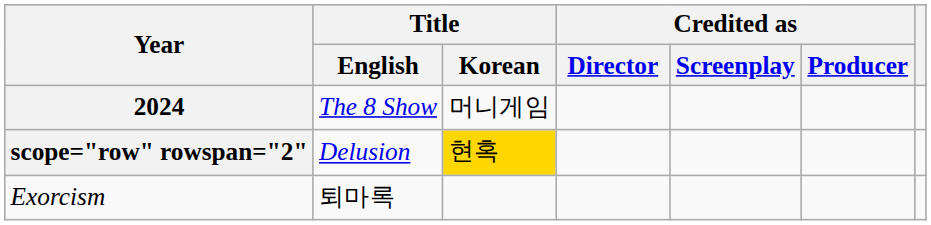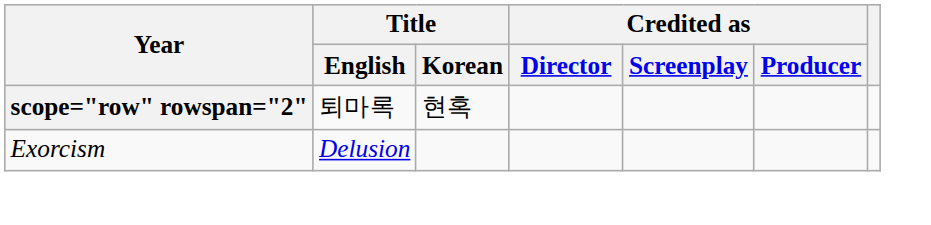- row: 2024 | The 8 Show | 머니게임
scope="row" rowspan="2" | Title / English: Delusion -> 퇴마록
scope="row" rowspan="2" | Title / Korean: gold background -> no background
Exorcism | Title / English: 퇴마록 -> Delusion
